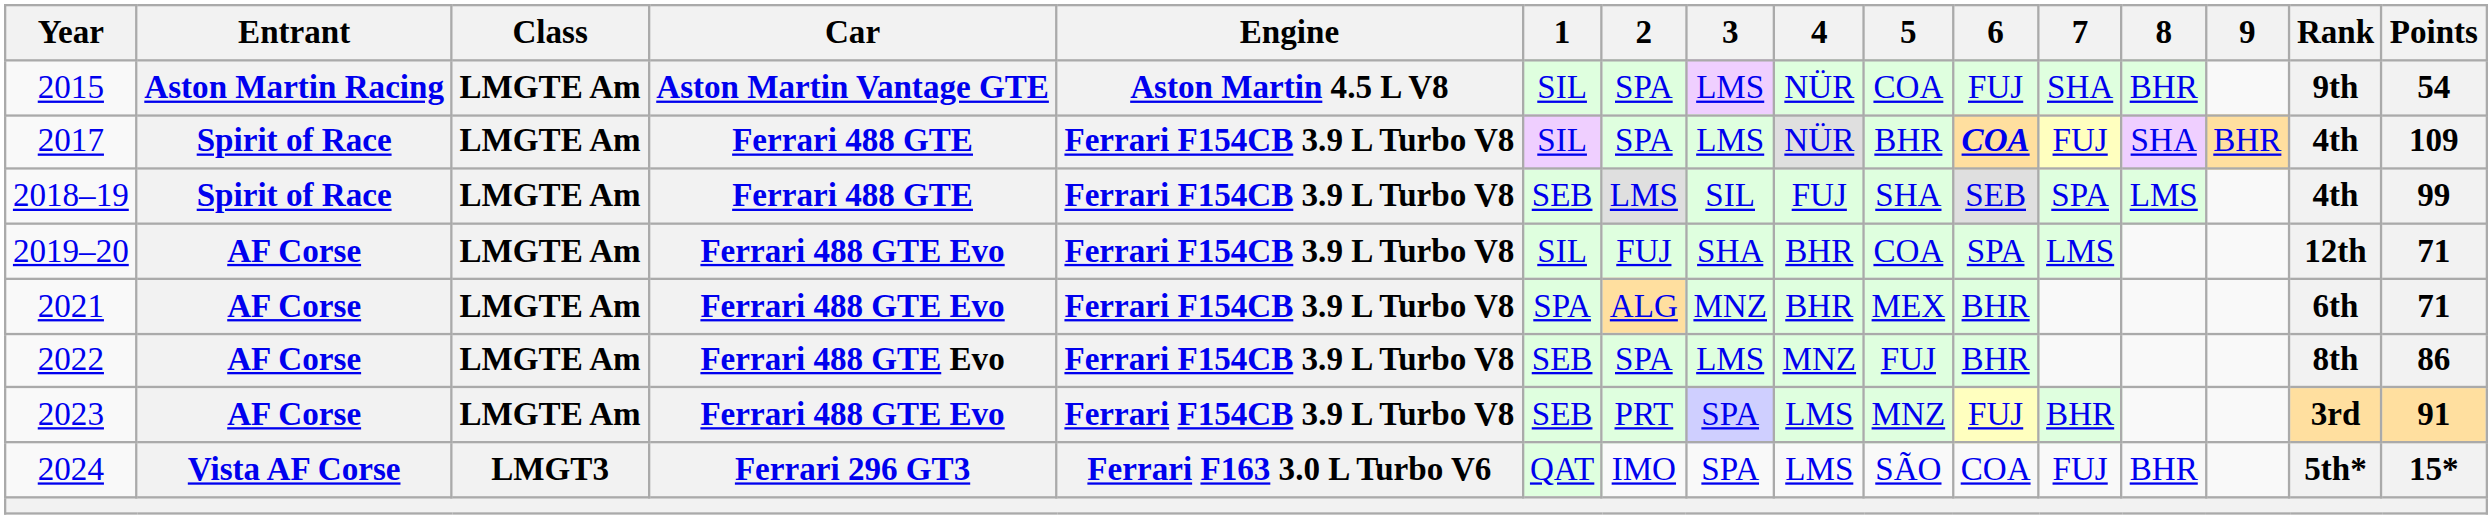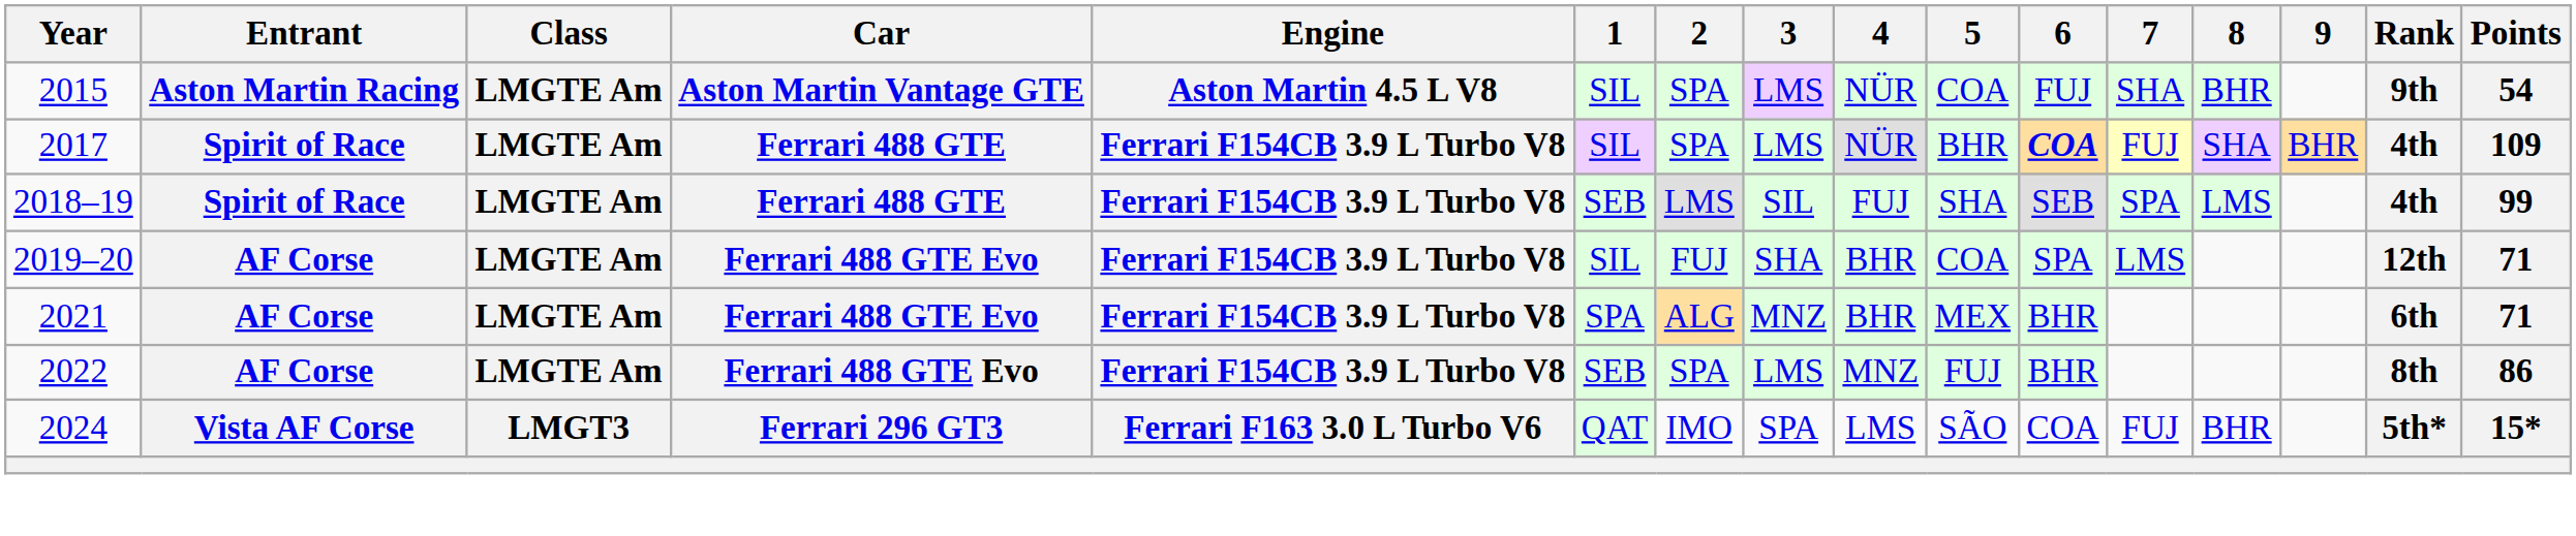- row: 2023 | AF Corse | LMGTE Am | Ferrari 488 GTE Evo | Ferrari F154CB 3.9 L Turbo V8 | SEB | PRT | SPA | LMS | MNZ | FUJ | BHR | 3rd | 91
